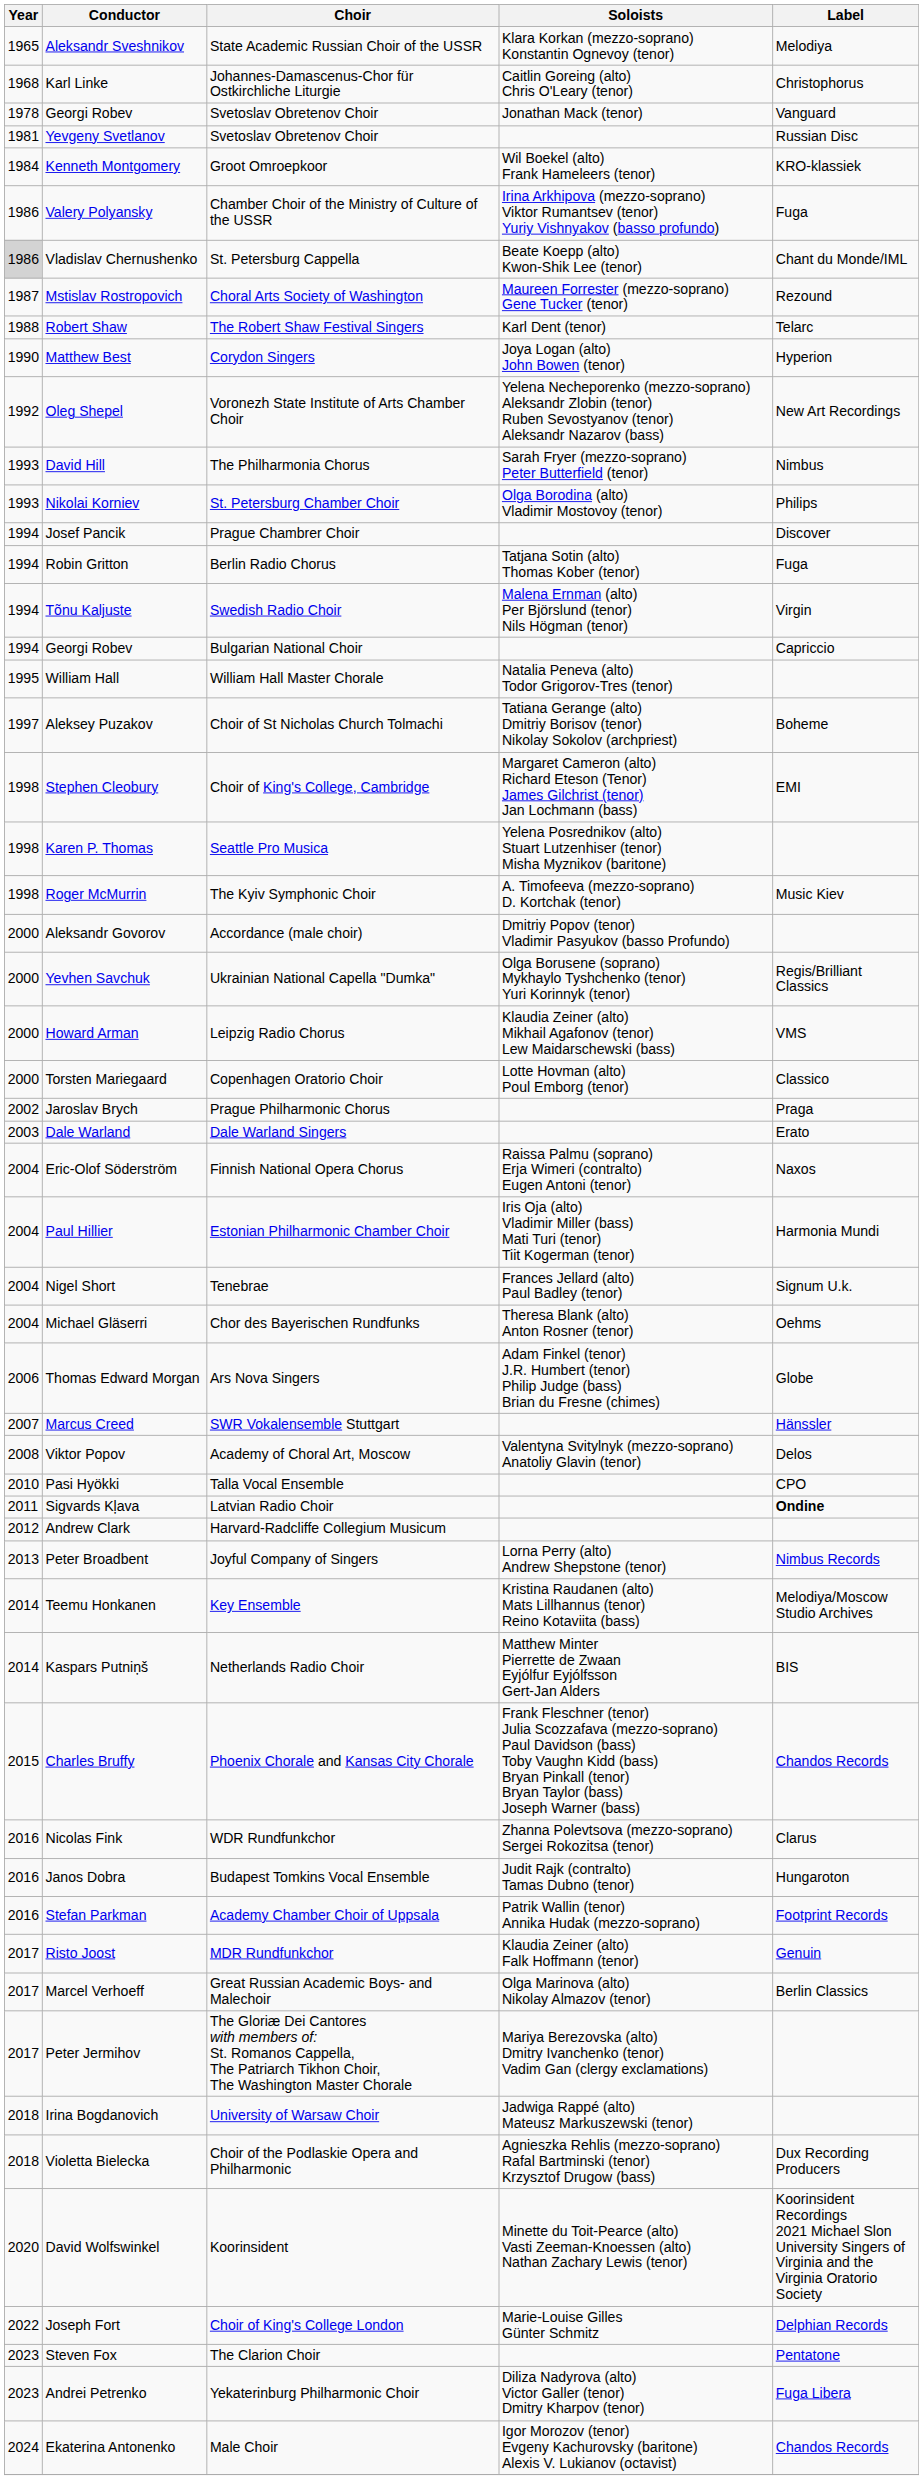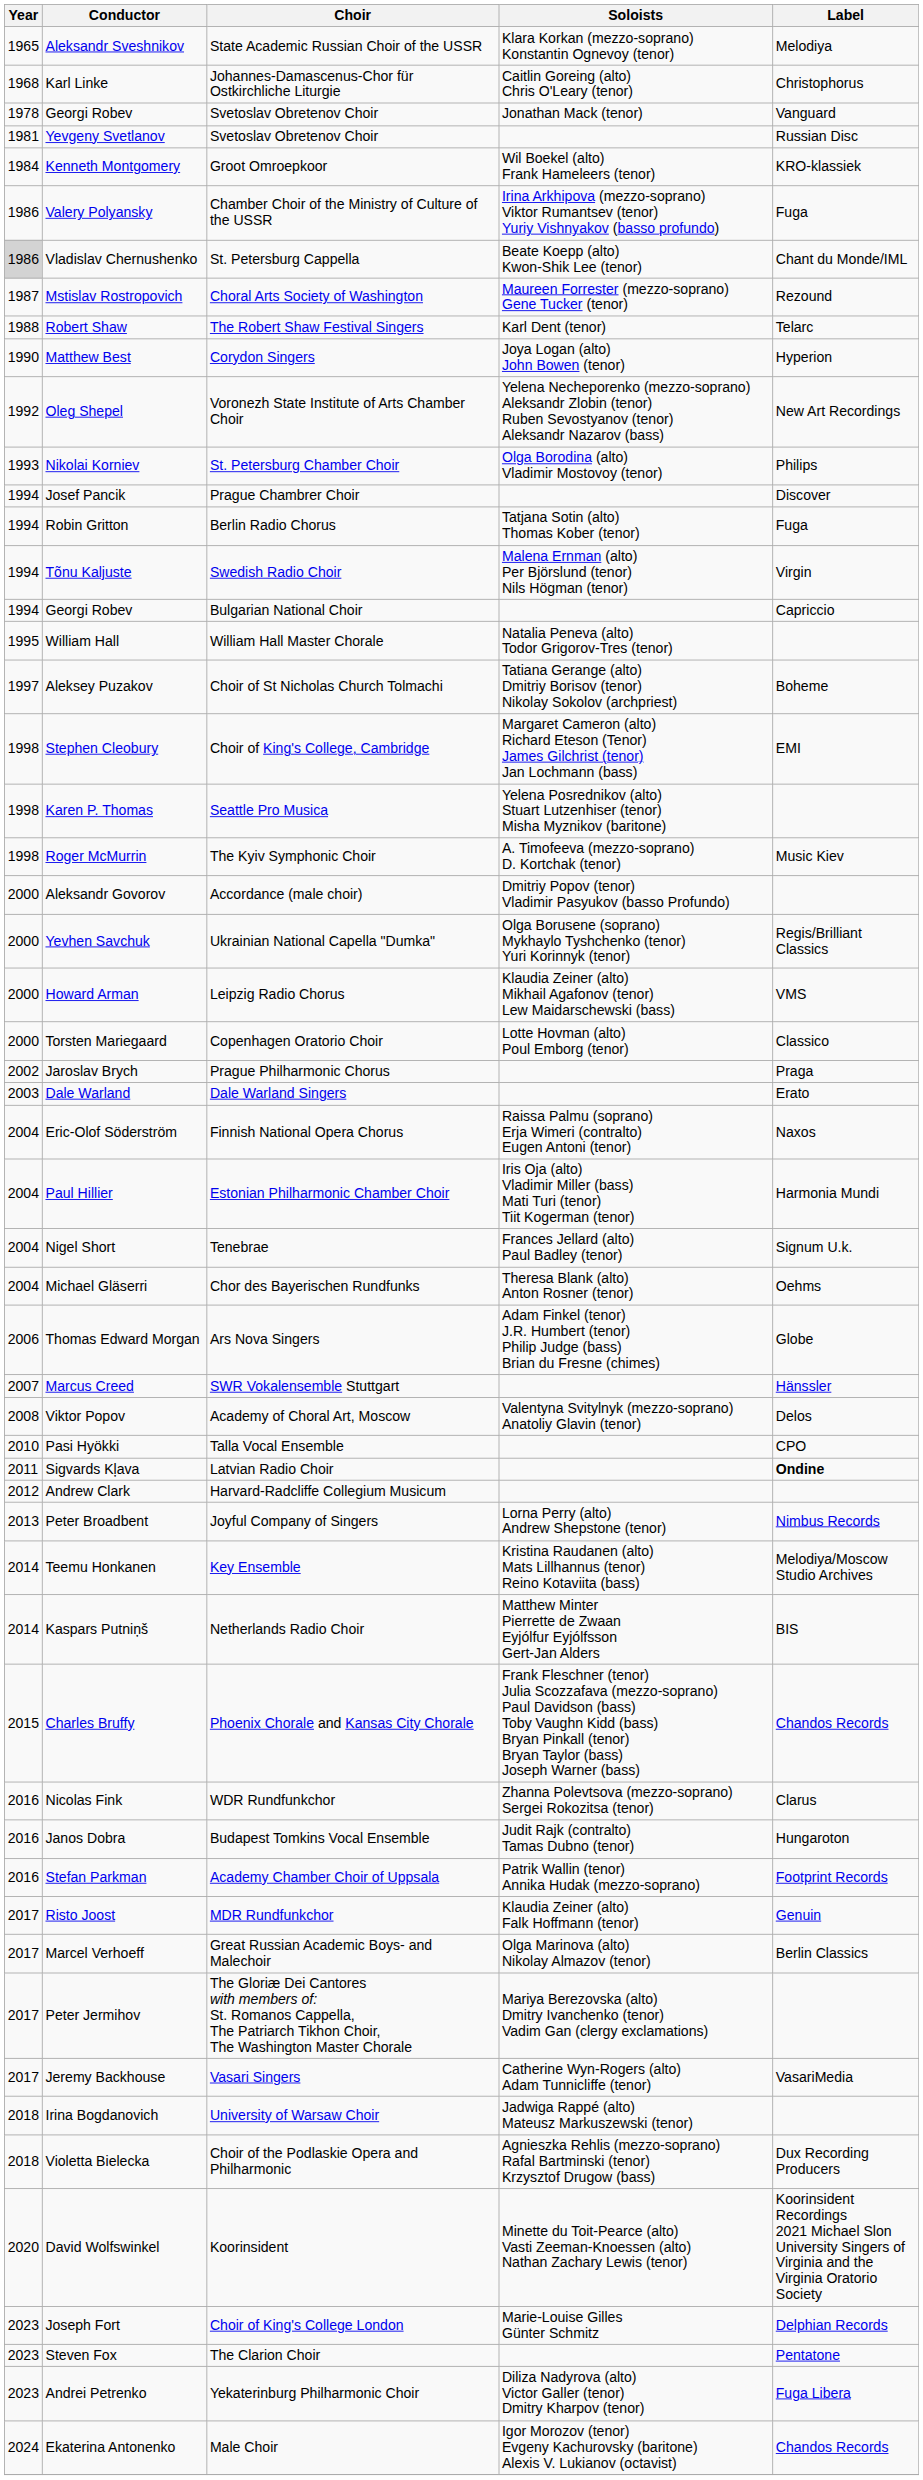- row: 1993 | David Hill | The Philharmonia Chorus | Sarah Fryer (mezzo-soprano) Peter Butterfield (tenor) | Nimbus
+ row: 2017 | Jeremy Backhouse | Vasari Singers | Catherine Wyn-Rogers (alto) Adam Tunnicliffe (tenor) | VasariMedia
Joseph Fort | Year: 2022 -> 2023
